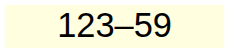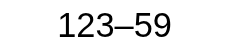row 1 | column 1: lightyellow background -> no background
